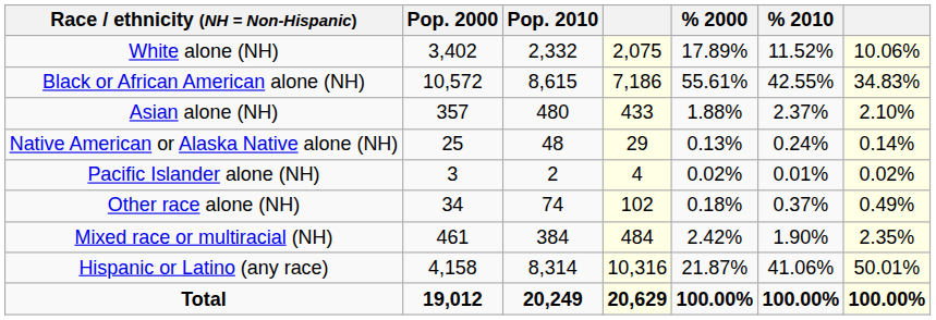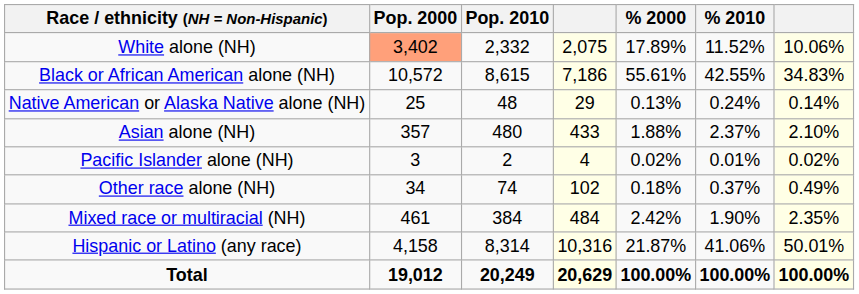White alone (NH) | Pop. 2000: no background -> lightsalmon background
rows swapped: Native American or Alaska Native alone (NH) <-> Asian alone (NH)
